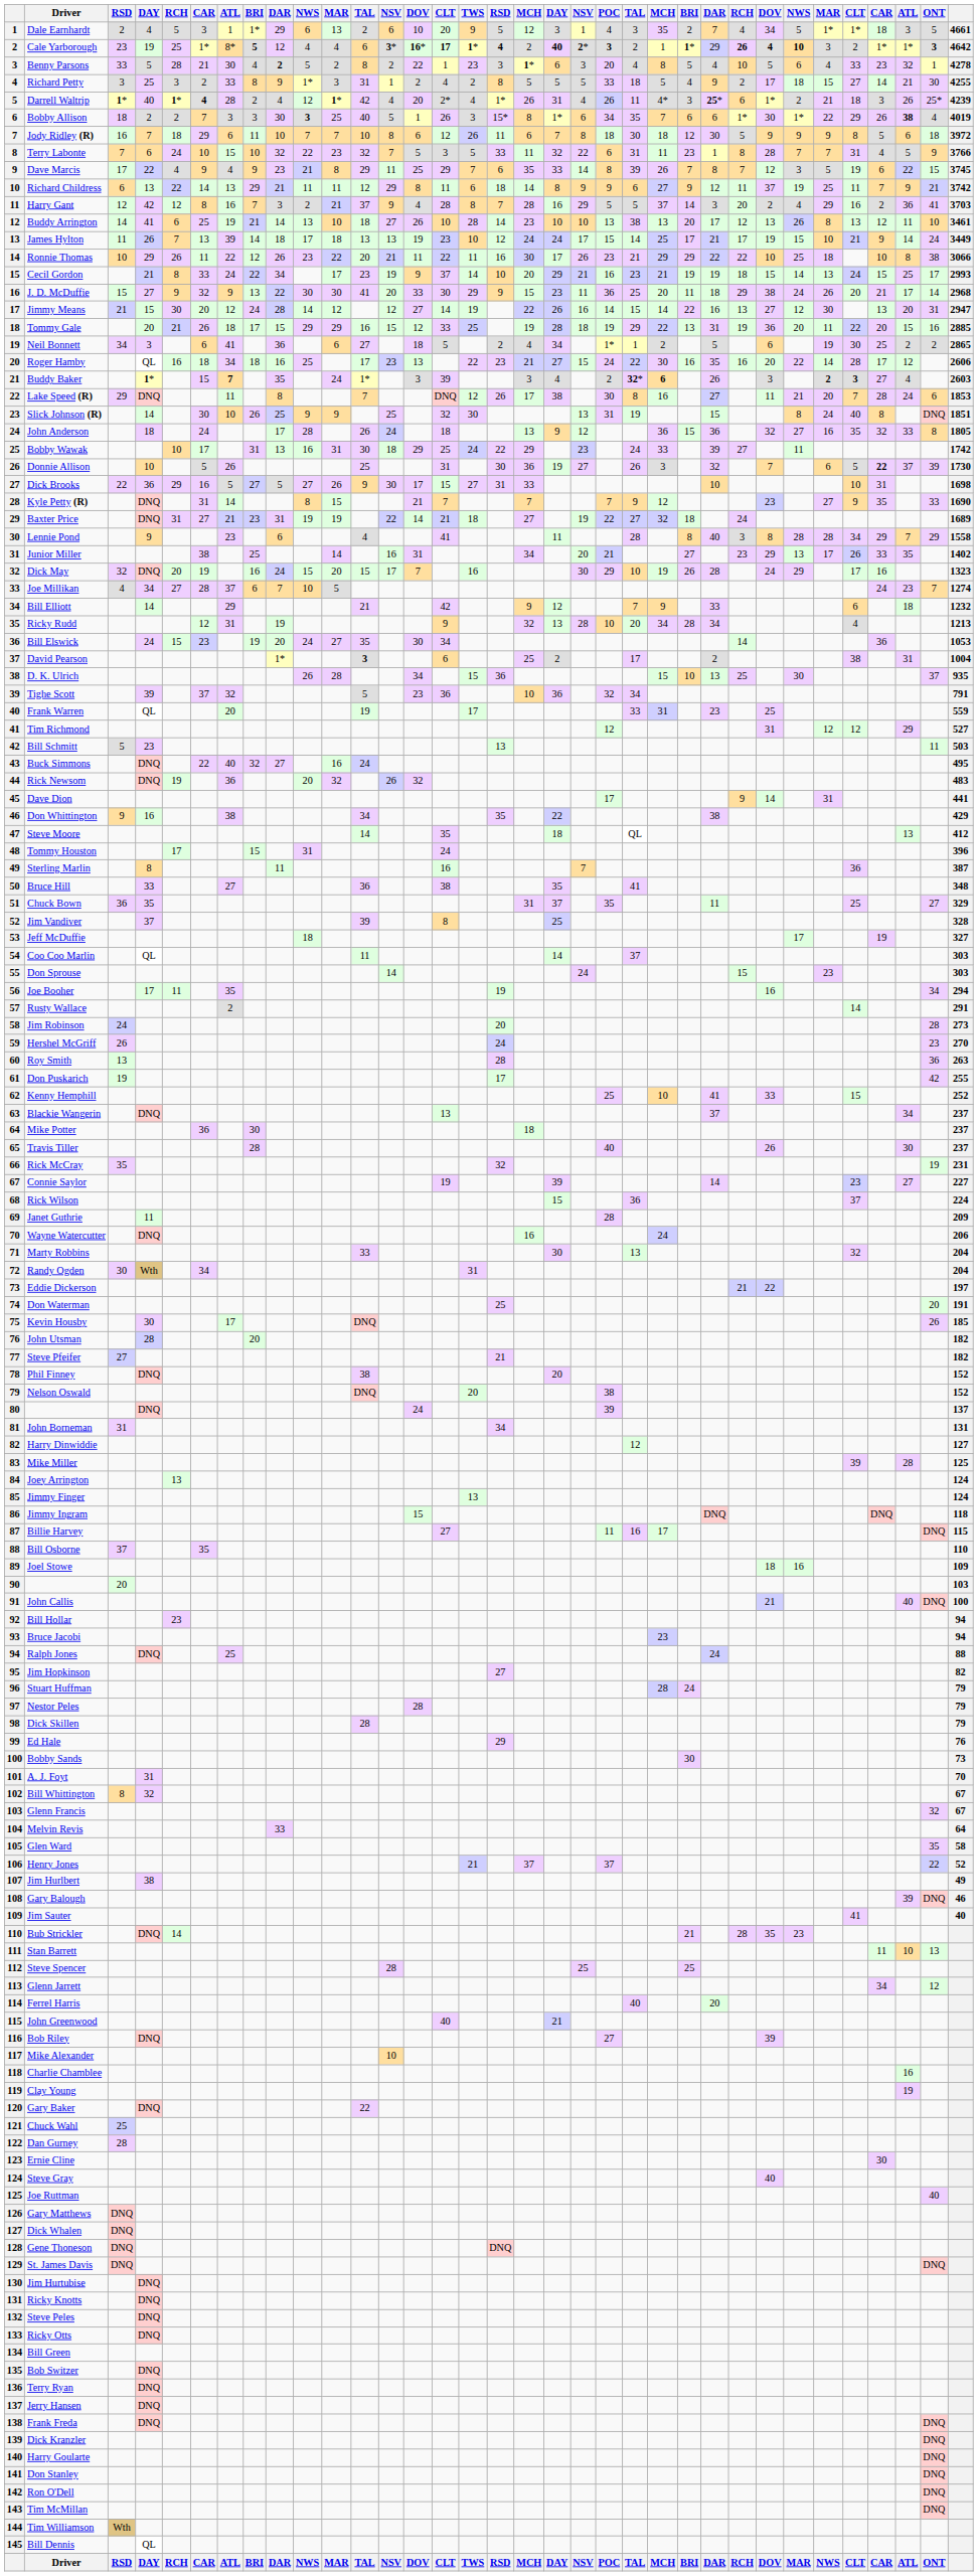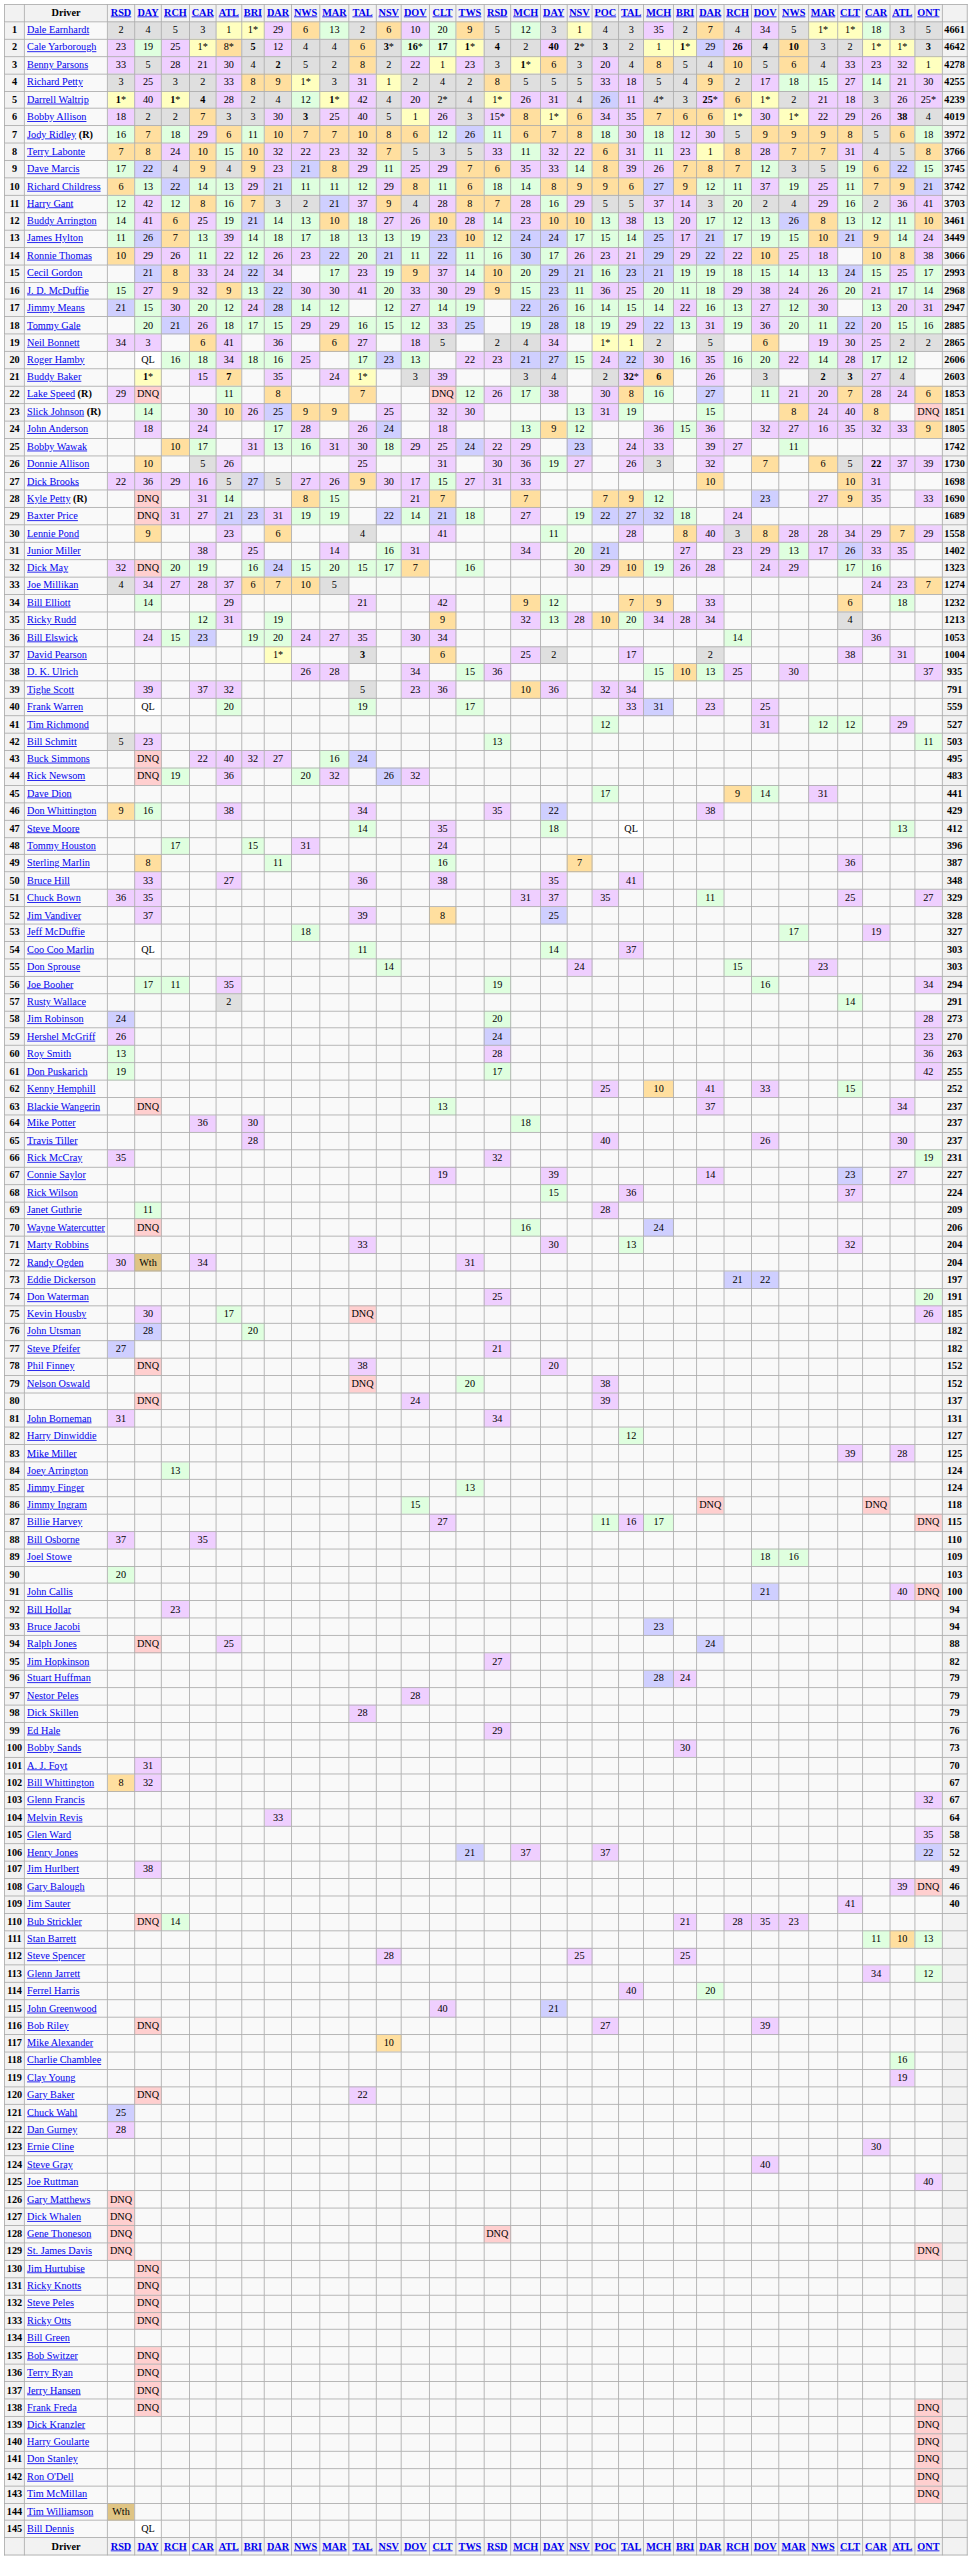Terry Labonte | column 4: 6 -> 8
Terry Labonte | ONT: 9 -> 8
John Anderson | ONT: 8 -> 9
